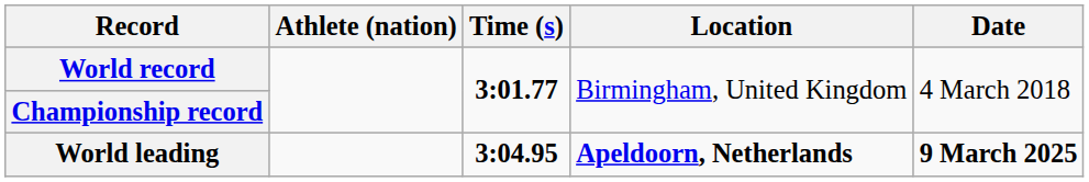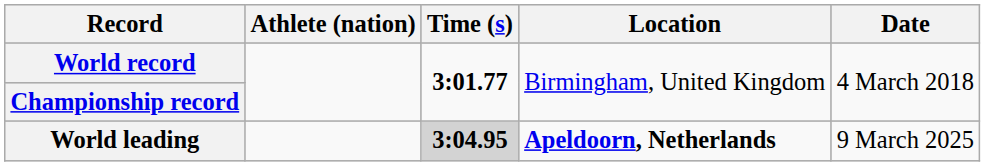World leading | Time (s): no background -> lightgrey background
World leading | Date: bold -> normal
